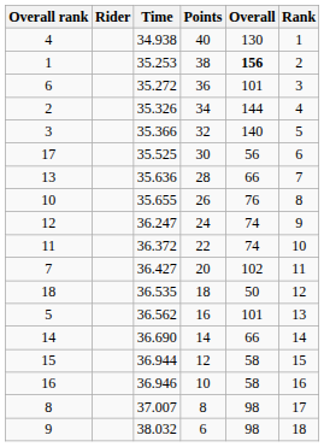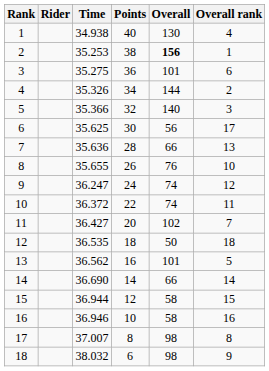columns swapped: Rank <-> Overall rank
row 4 | Time: 35.272 -> 35.275
row 7 | Time: 35.525 -> 35.625
